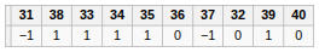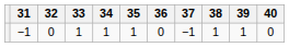columns swapped: 32 <-> 38
